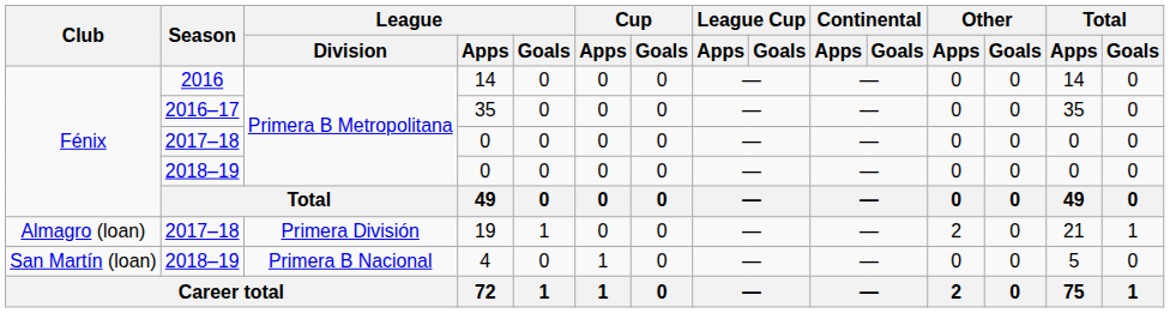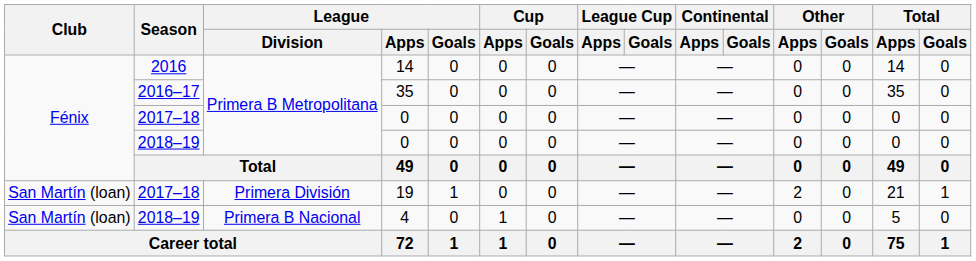19 | Club: Almagro (loan) -> San Martín (loan)
